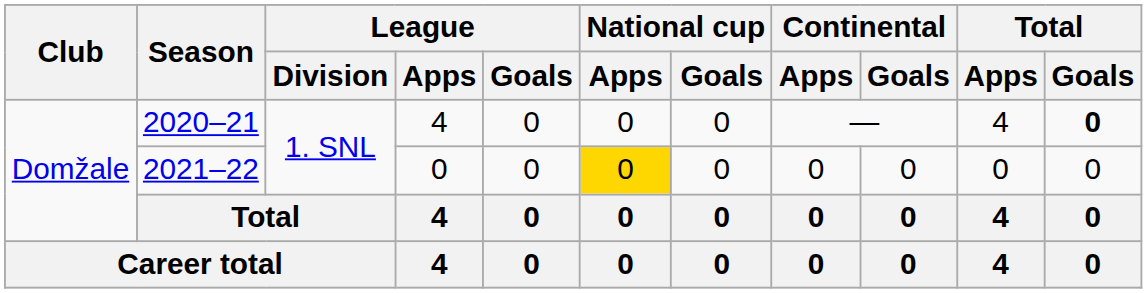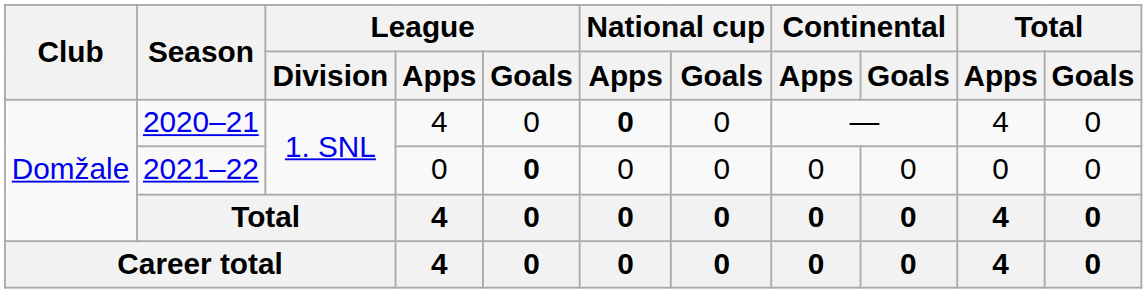2020–21 | National cup / Apps: normal -> bold
2020–21 | Total / Goals: bold -> normal
2021–22 | League / Goals: normal -> bold
2021–22 | National cup / Apps: gold background -> no background
